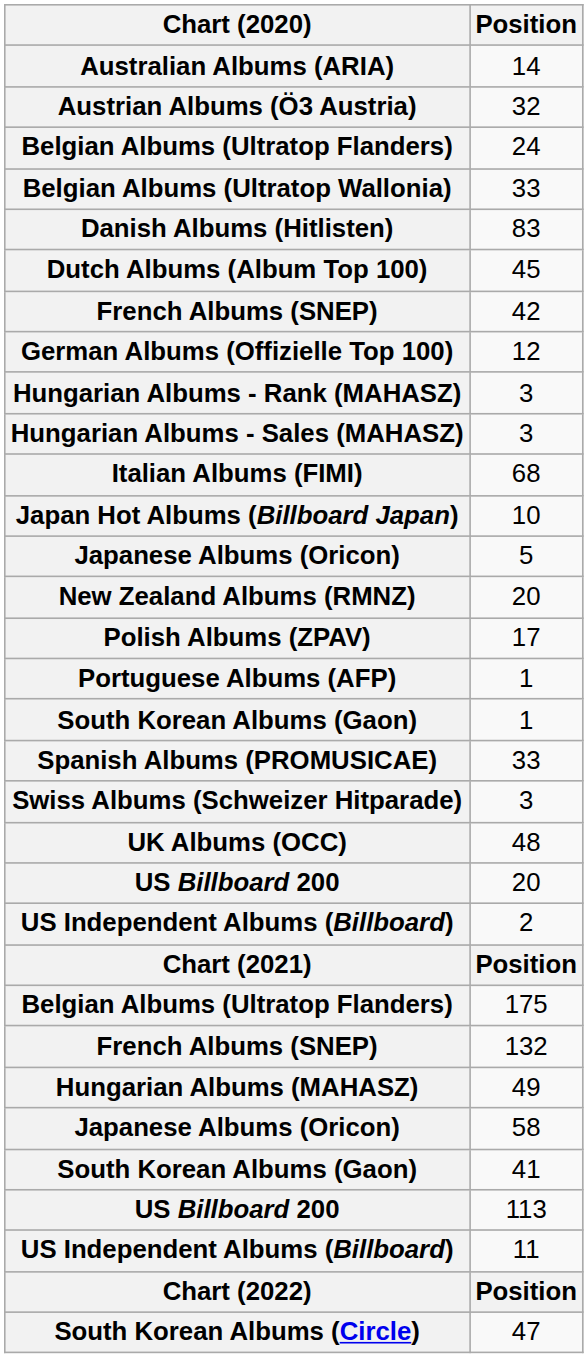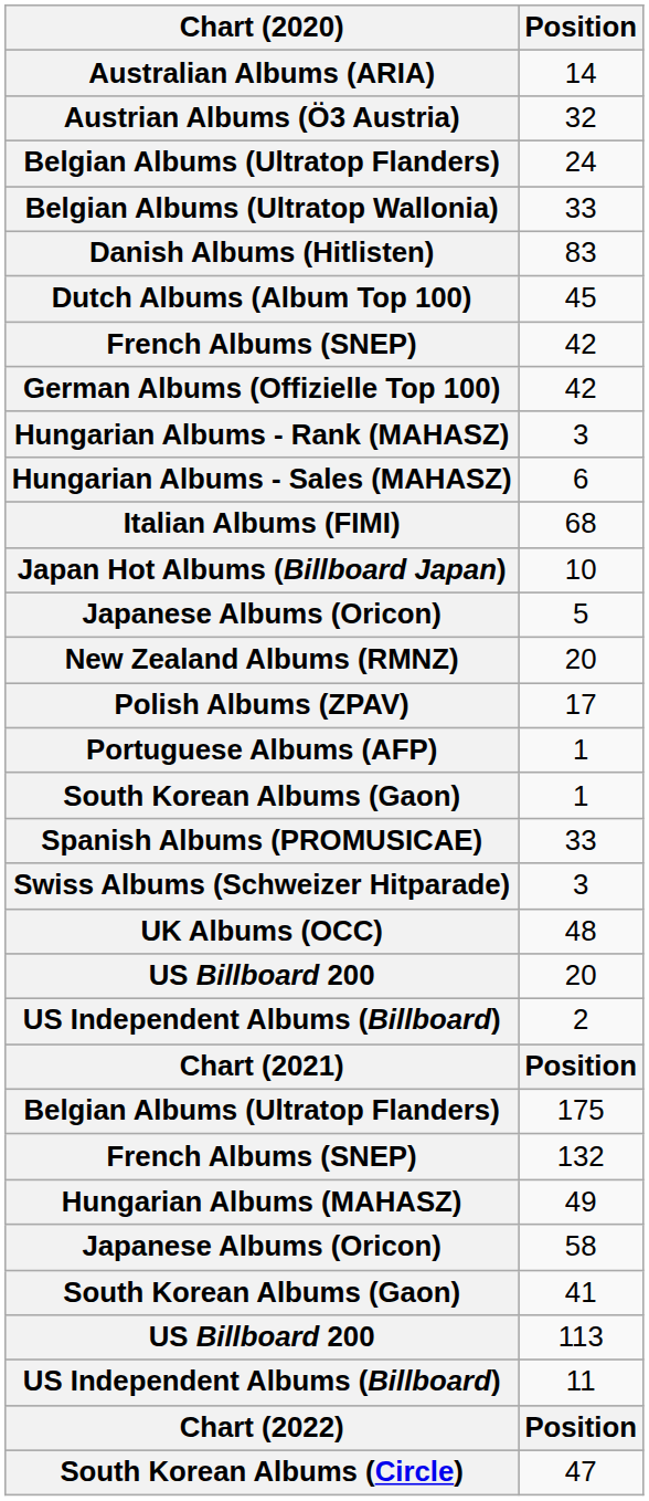row 9 | Position: 12 -> 42
row 11 | Position: 3 -> 6
